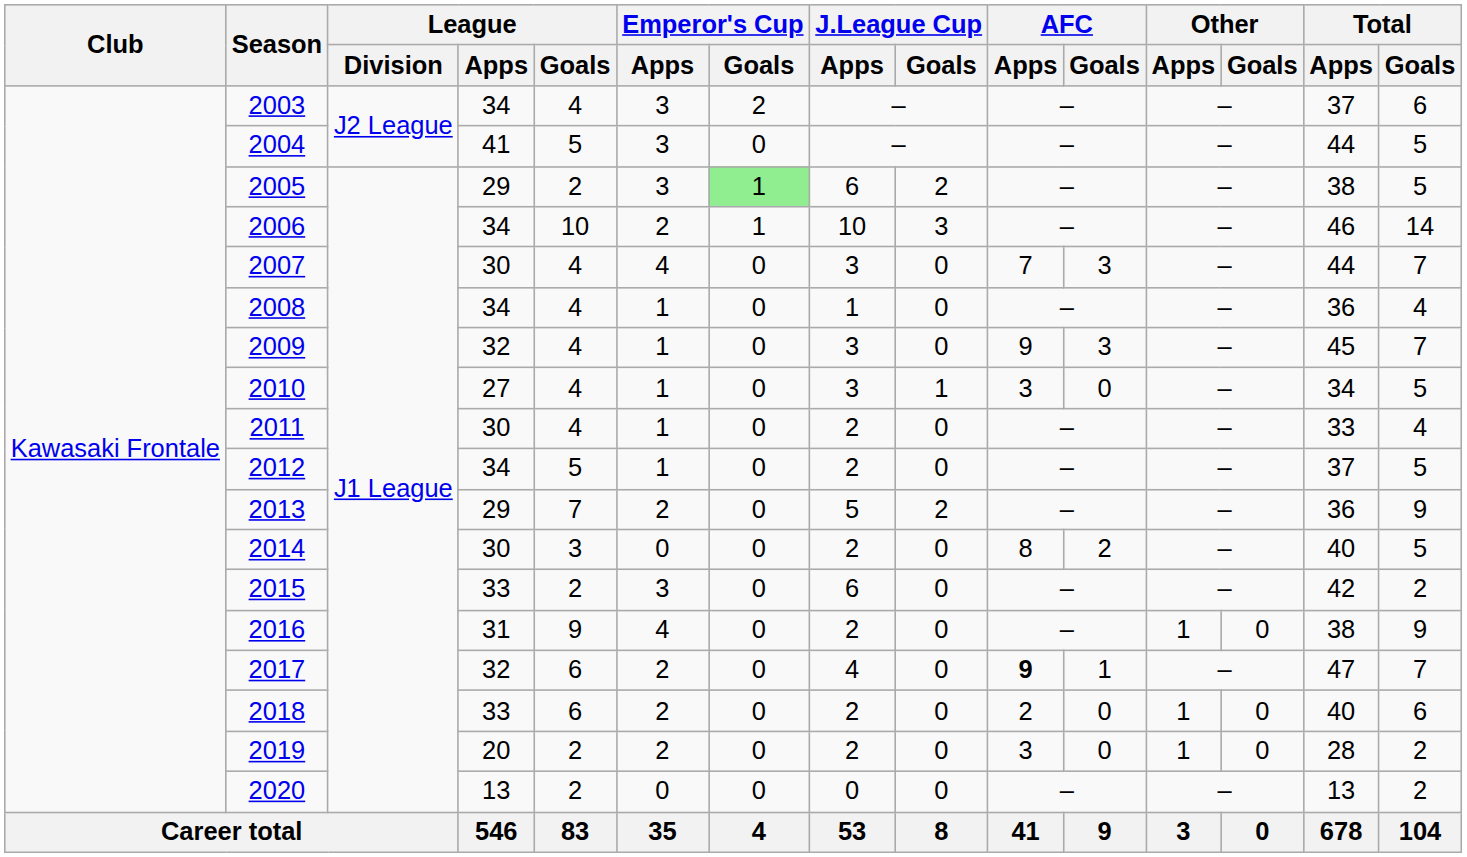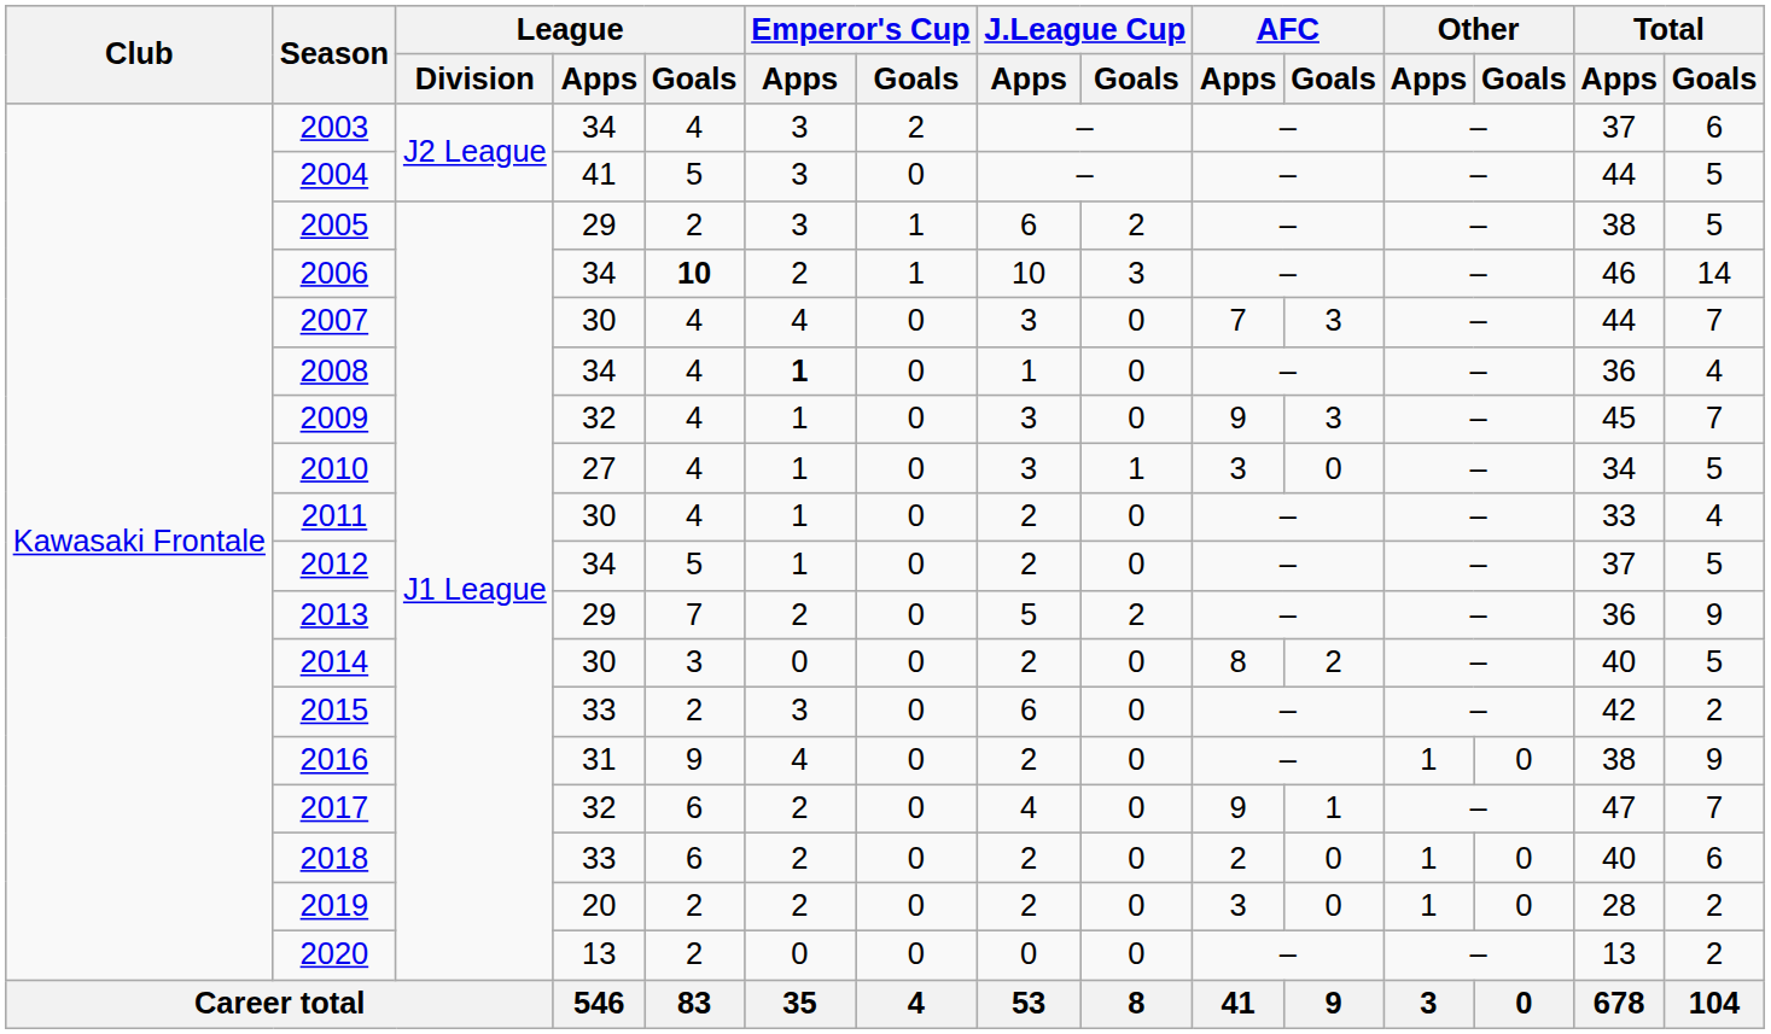2005 | Emperor's Cup / Goals: lightgreen background -> no background
2006 | League / Goals: normal -> bold
2008 | Emperor's Cup / Apps: normal -> bold
2017 | AFC / Apps: bold -> normal
